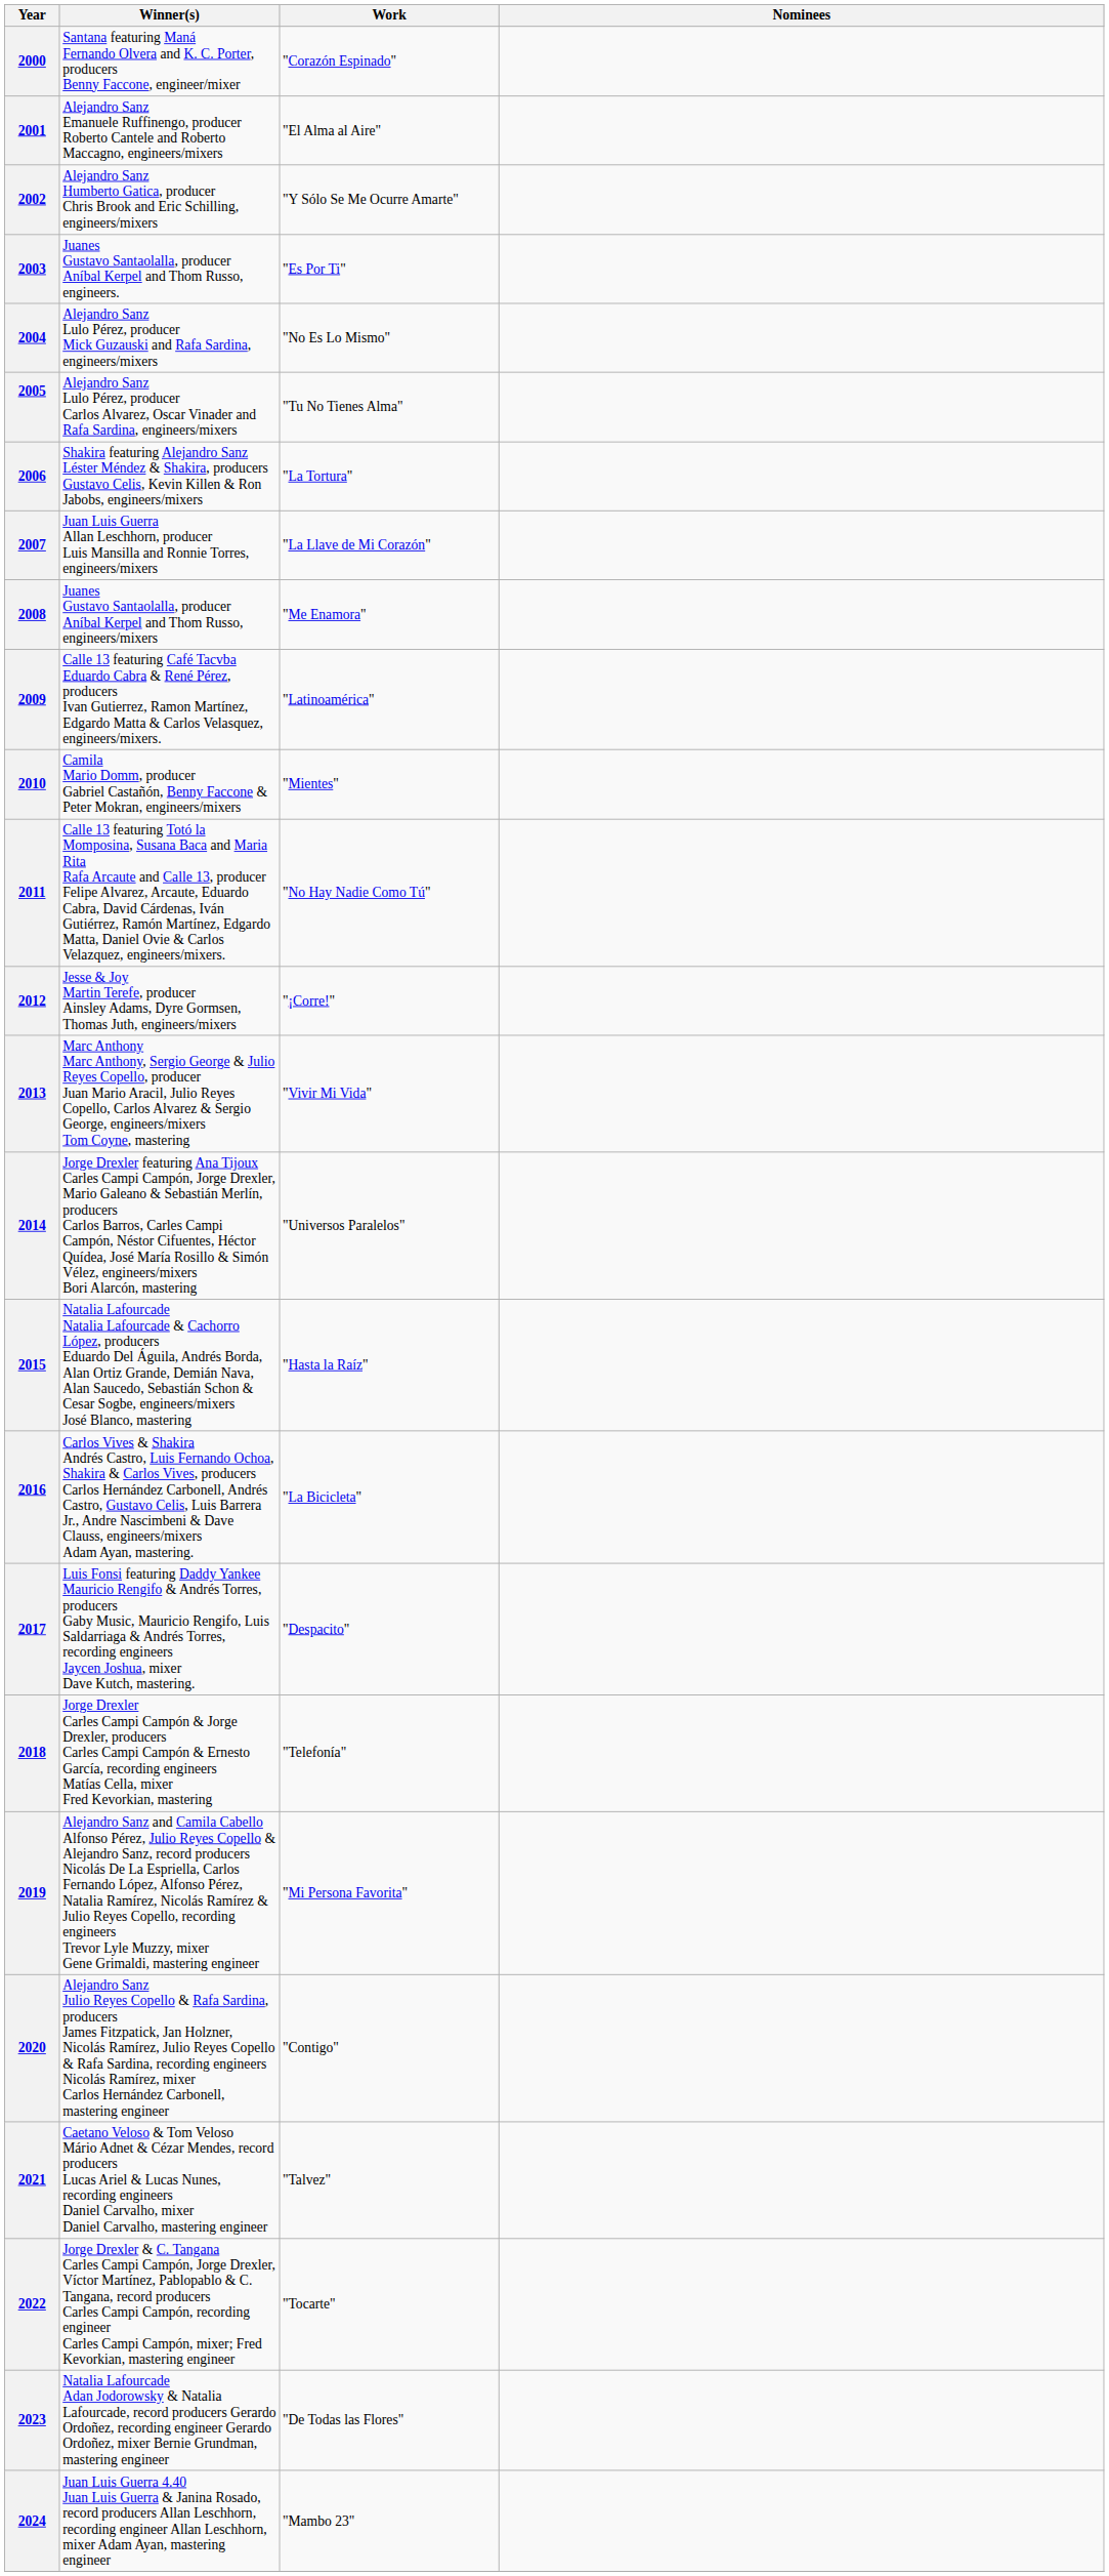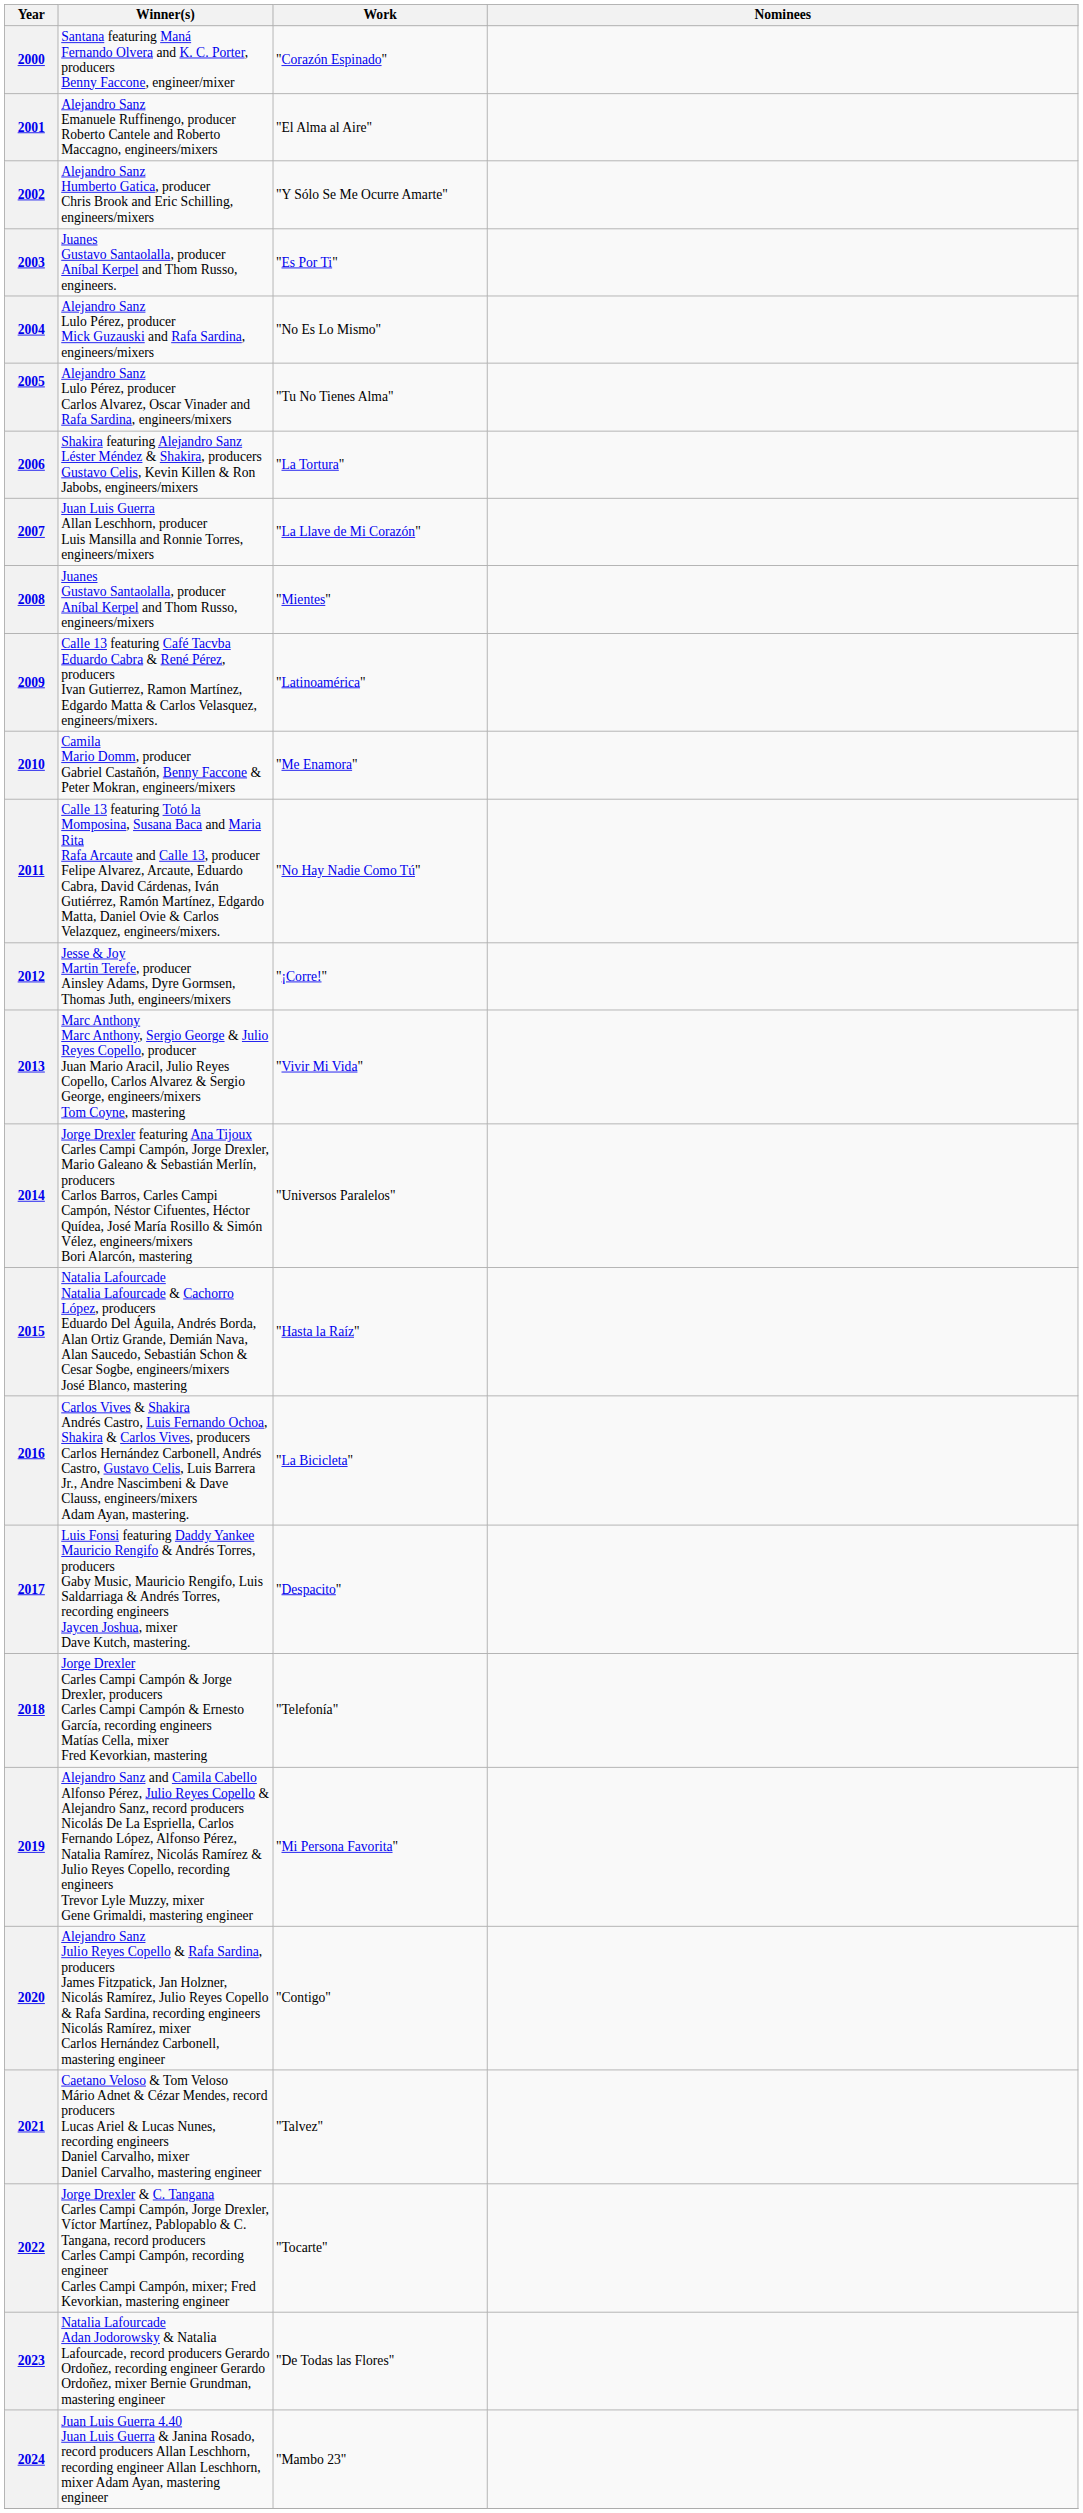2008 | Work: "Me Enamora" -> "Mientes"
2010 | Work: "Mientes" -> "Me Enamora"
